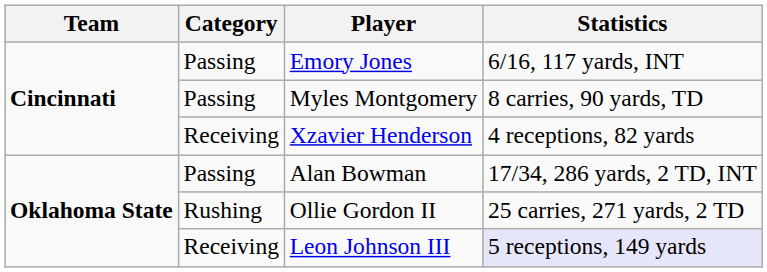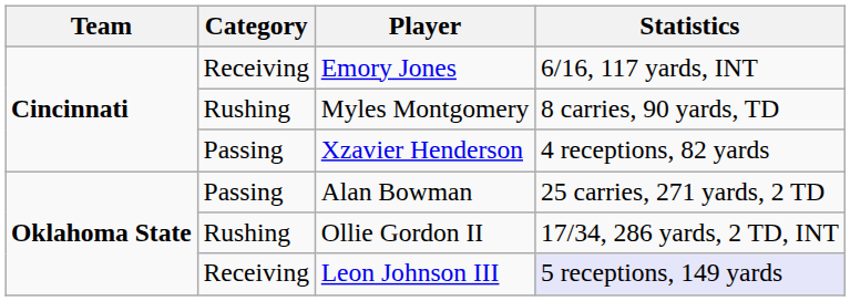Emory Jones | Category: Passing -> Receiving
Myles Montgomery | Category: Passing -> Rushing
Xzavier Henderson | Category: Receiving -> Passing
Alan Bowman | Statistics: 17/34, 286 yards, 2 TD, INT -> 25 carries, 271 yards, 2 TD
Ollie Gordon II | Statistics: 25 carries, 271 yards, 2 TD -> 17/34, 286 yards, 2 TD, INT
